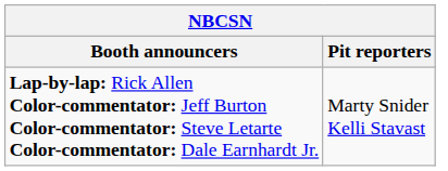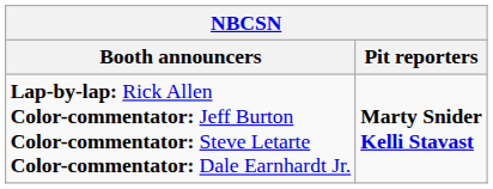row 3 | Pit reporters: normal -> bold
